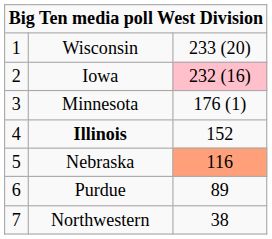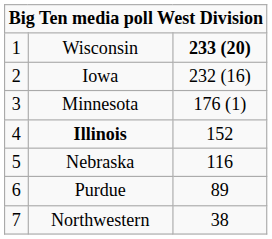Wisconsin | column 3: normal -> bold
Iowa | column 3: pink background -> no background
Nebraska | column 3: lightsalmon background -> no background
